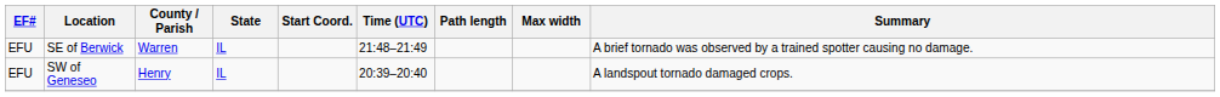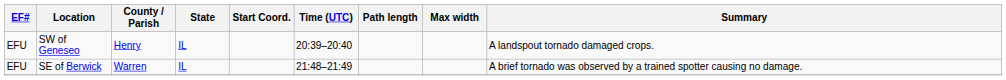rows swapped: SW of Geneseo <-> SE of Berwick
